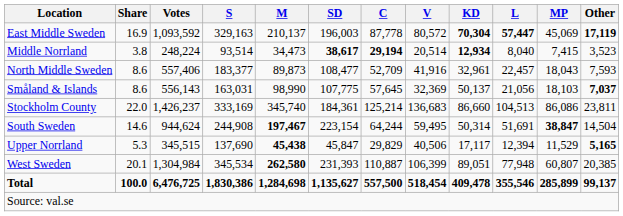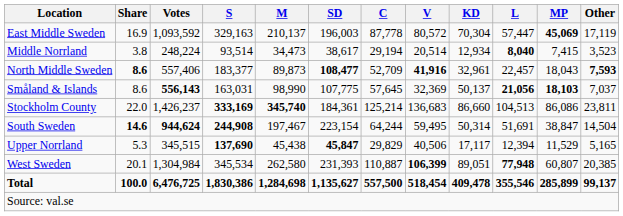East Middle Sweden | KD: bold -> normal
East Middle Sweden | L: bold -> normal
East Middle Sweden | MP: normal -> bold
East Middle Sweden | Other: bold -> normal
Middle Norrland | SD: bold -> normal
Middle Norrland | C: bold -> normal
Middle Norrland | KD: bold -> normal
Middle Norrland | L: normal -> bold
North Middle Sweden | Share: normal -> bold
North Middle Sweden | SD: normal -> bold
North Middle Sweden | V: normal -> bold
North Middle Sweden | Other: normal -> bold
Småland & Islands | Votes: normal -> bold
Småland & Islands | L: normal -> bold
Småland & Islands | MP: normal -> bold
Småland & Islands | Other: bold -> normal
Stockholm County | S: normal -> bold
Stockholm County | M: normal -> bold
South Sweden | Share: normal -> bold
South Sweden | Votes: normal -> bold
South Sweden | S: normal -> bold
South Sweden | M: bold -> normal
South Sweden | MP: bold -> normal
Upper Norrland | S: normal -> bold
Upper Norrland | M: bold -> normal
Upper Norrland | SD: normal -> bold
Upper Norrland | Other: bold -> normal
West Sweden | M: bold -> normal
West Sweden | V: normal -> bold
West Sweden | L: normal -> bold
